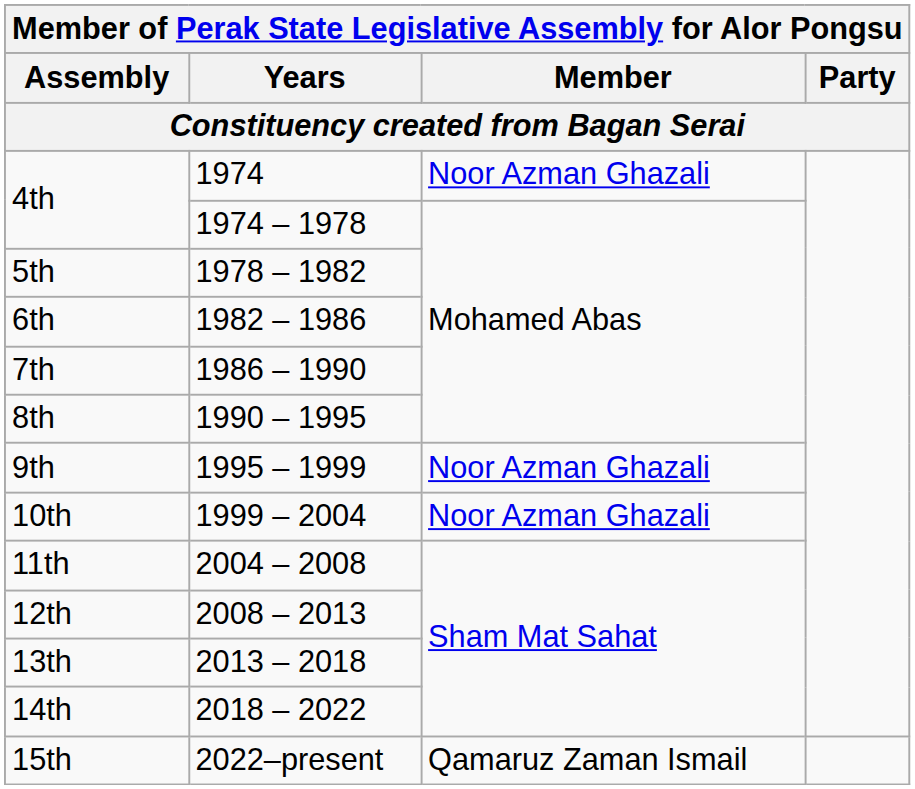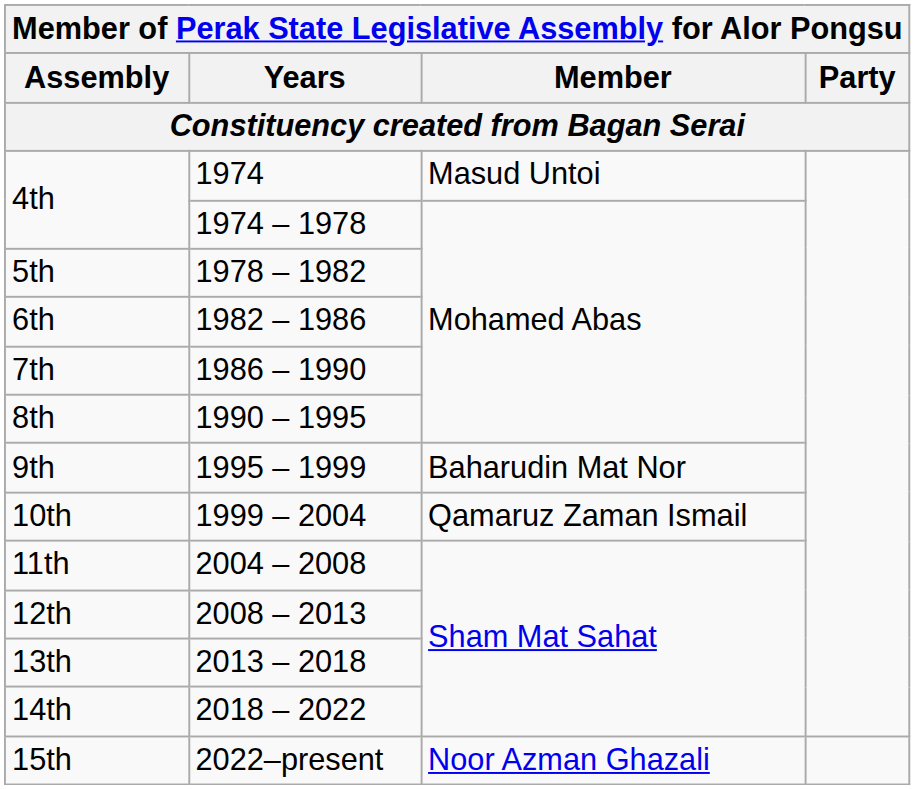4th / 1974 | Member: Noor Azman Ghazali -> Masud Untoi
9th | Member: Noor Azman Ghazali -> Baharudin Mat Nor
10th | Member: Noor Azman Ghazali -> Qamaruz Zaman Ismail
15th | Member: Qamaruz Zaman Ismail -> Noor Azman Ghazali
